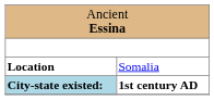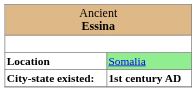row 3 | column 2: no background -> lightgreen background
row 4 | column 1: lightblue background -> no background
